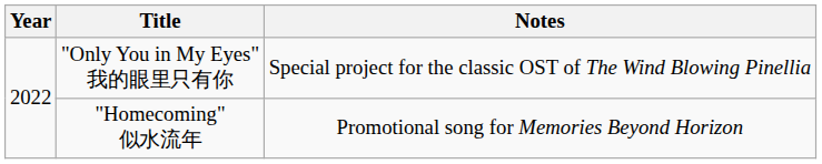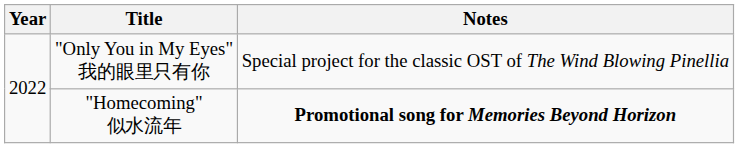"Homecoming" 似水流年 | Notes: normal -> bold
